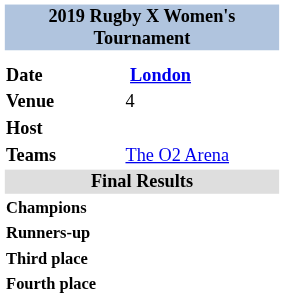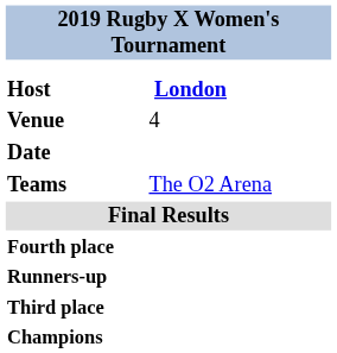row 2 | column 1: Date -> Host
row 4 | column 1: Host -> Date
row 7 | column 1: Champions -> Fourth place
row 10 | column 1: Fourth place -> Champions
